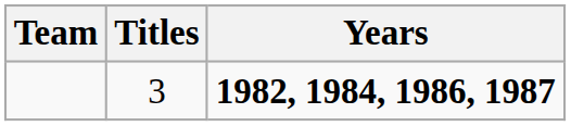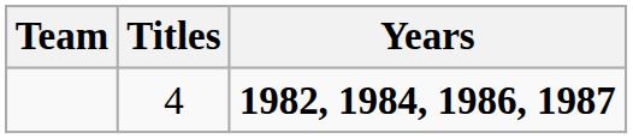row 2 | Titles: 3 -> 4
